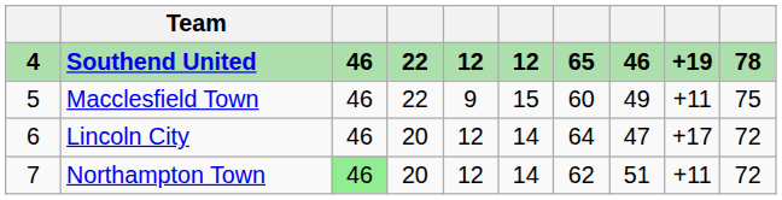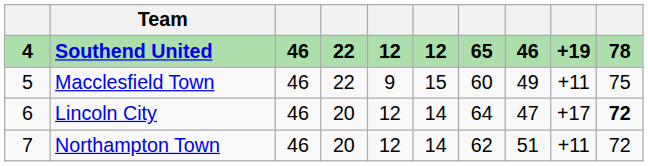Lincoln City | column 10: normal -> bold
Northampton Town | column 3: lightgreen background -> no background
